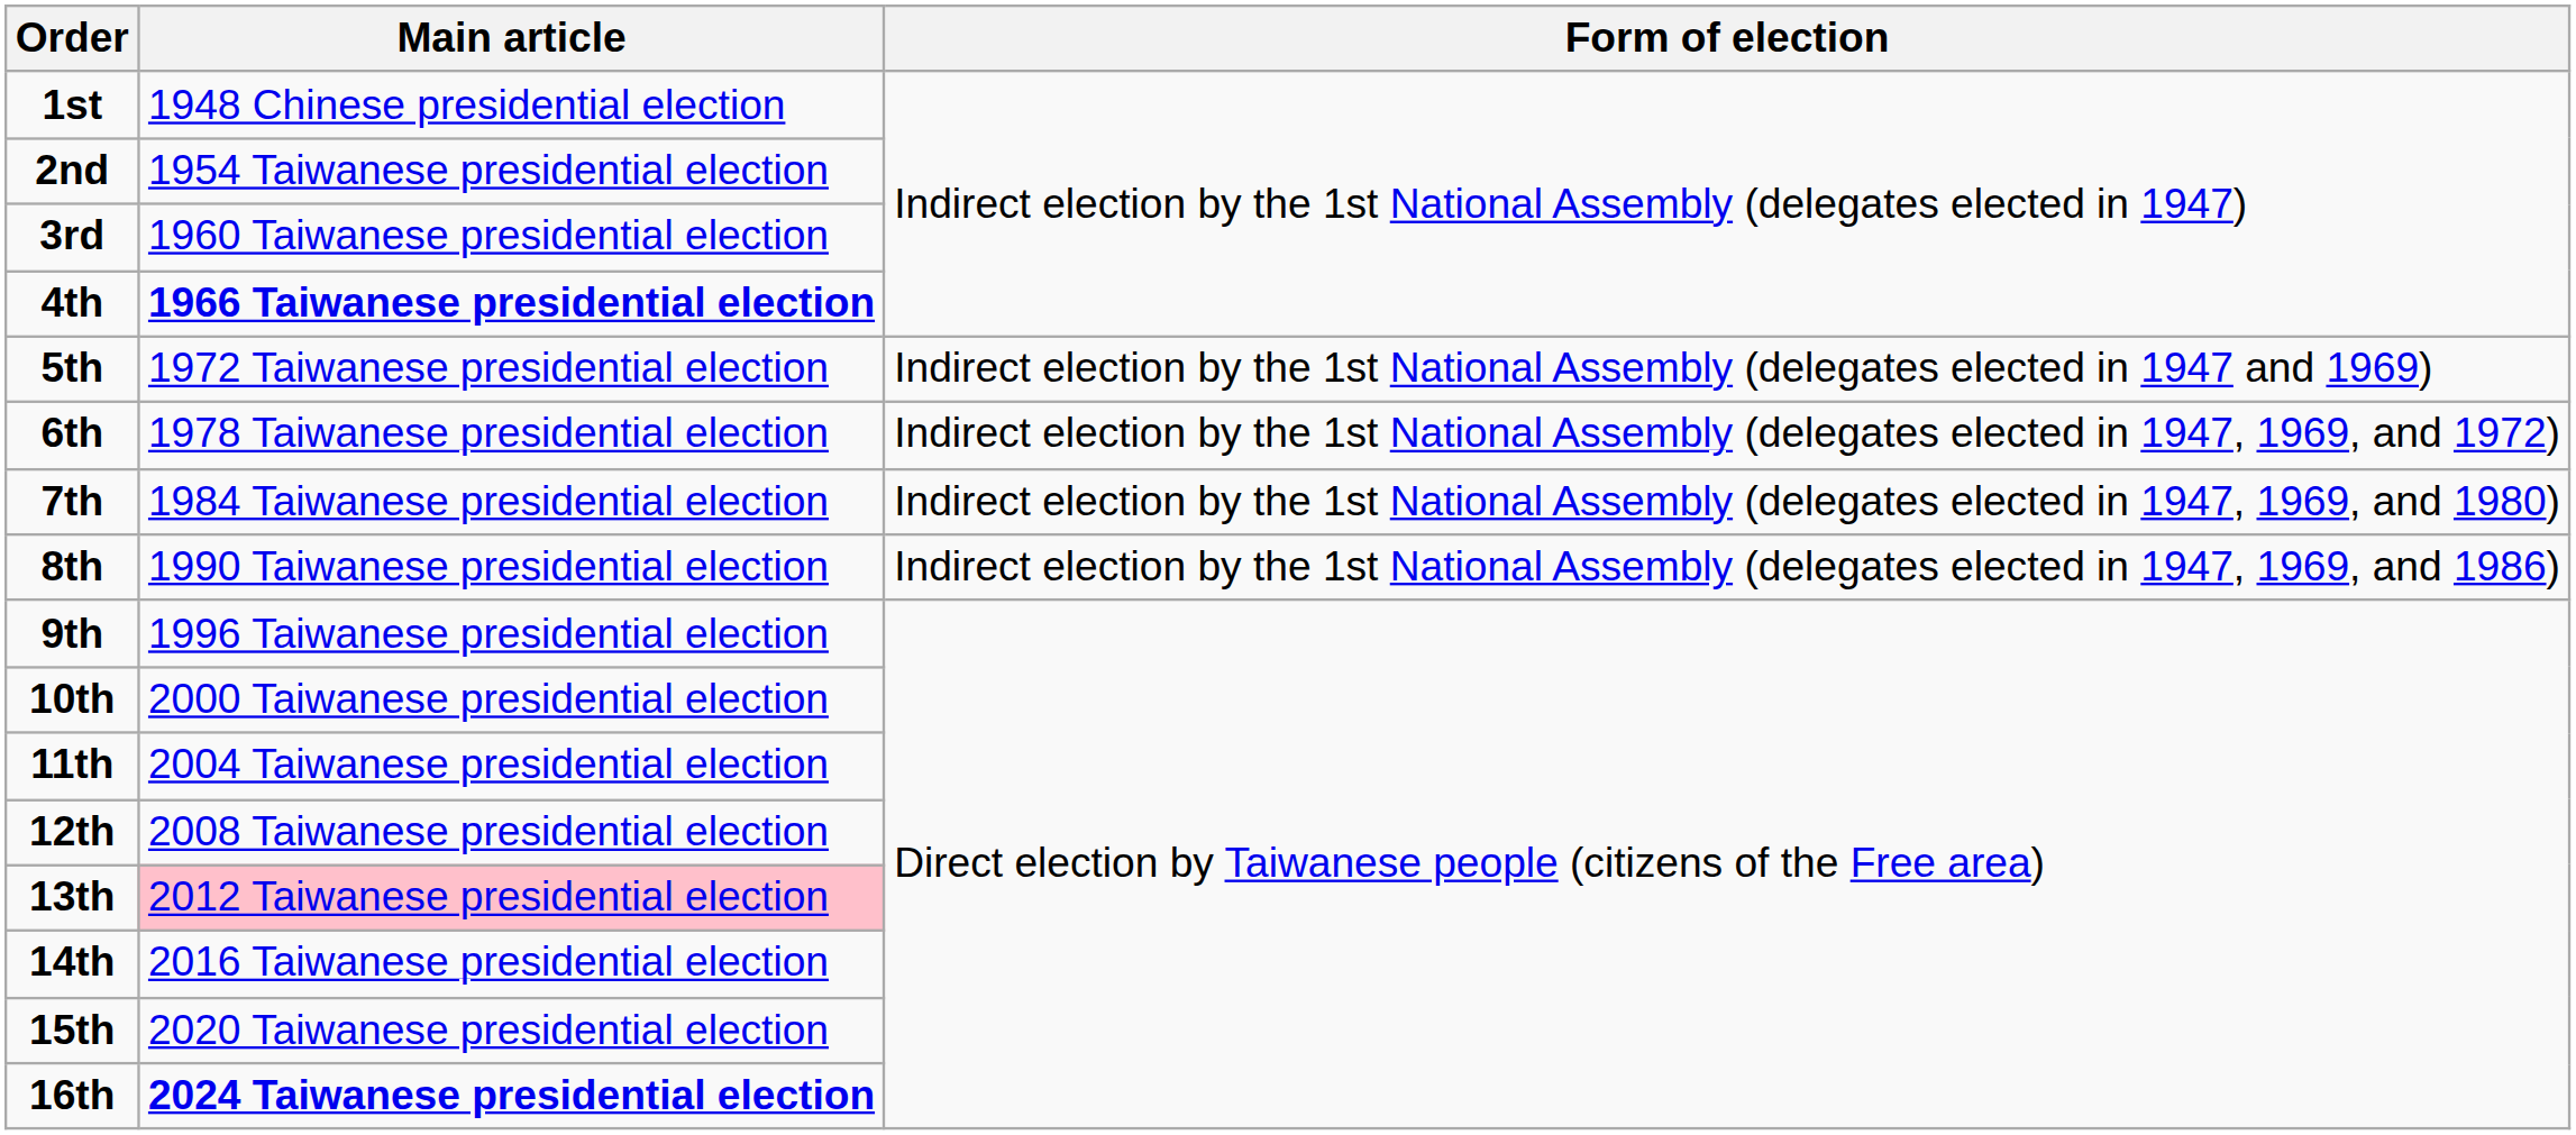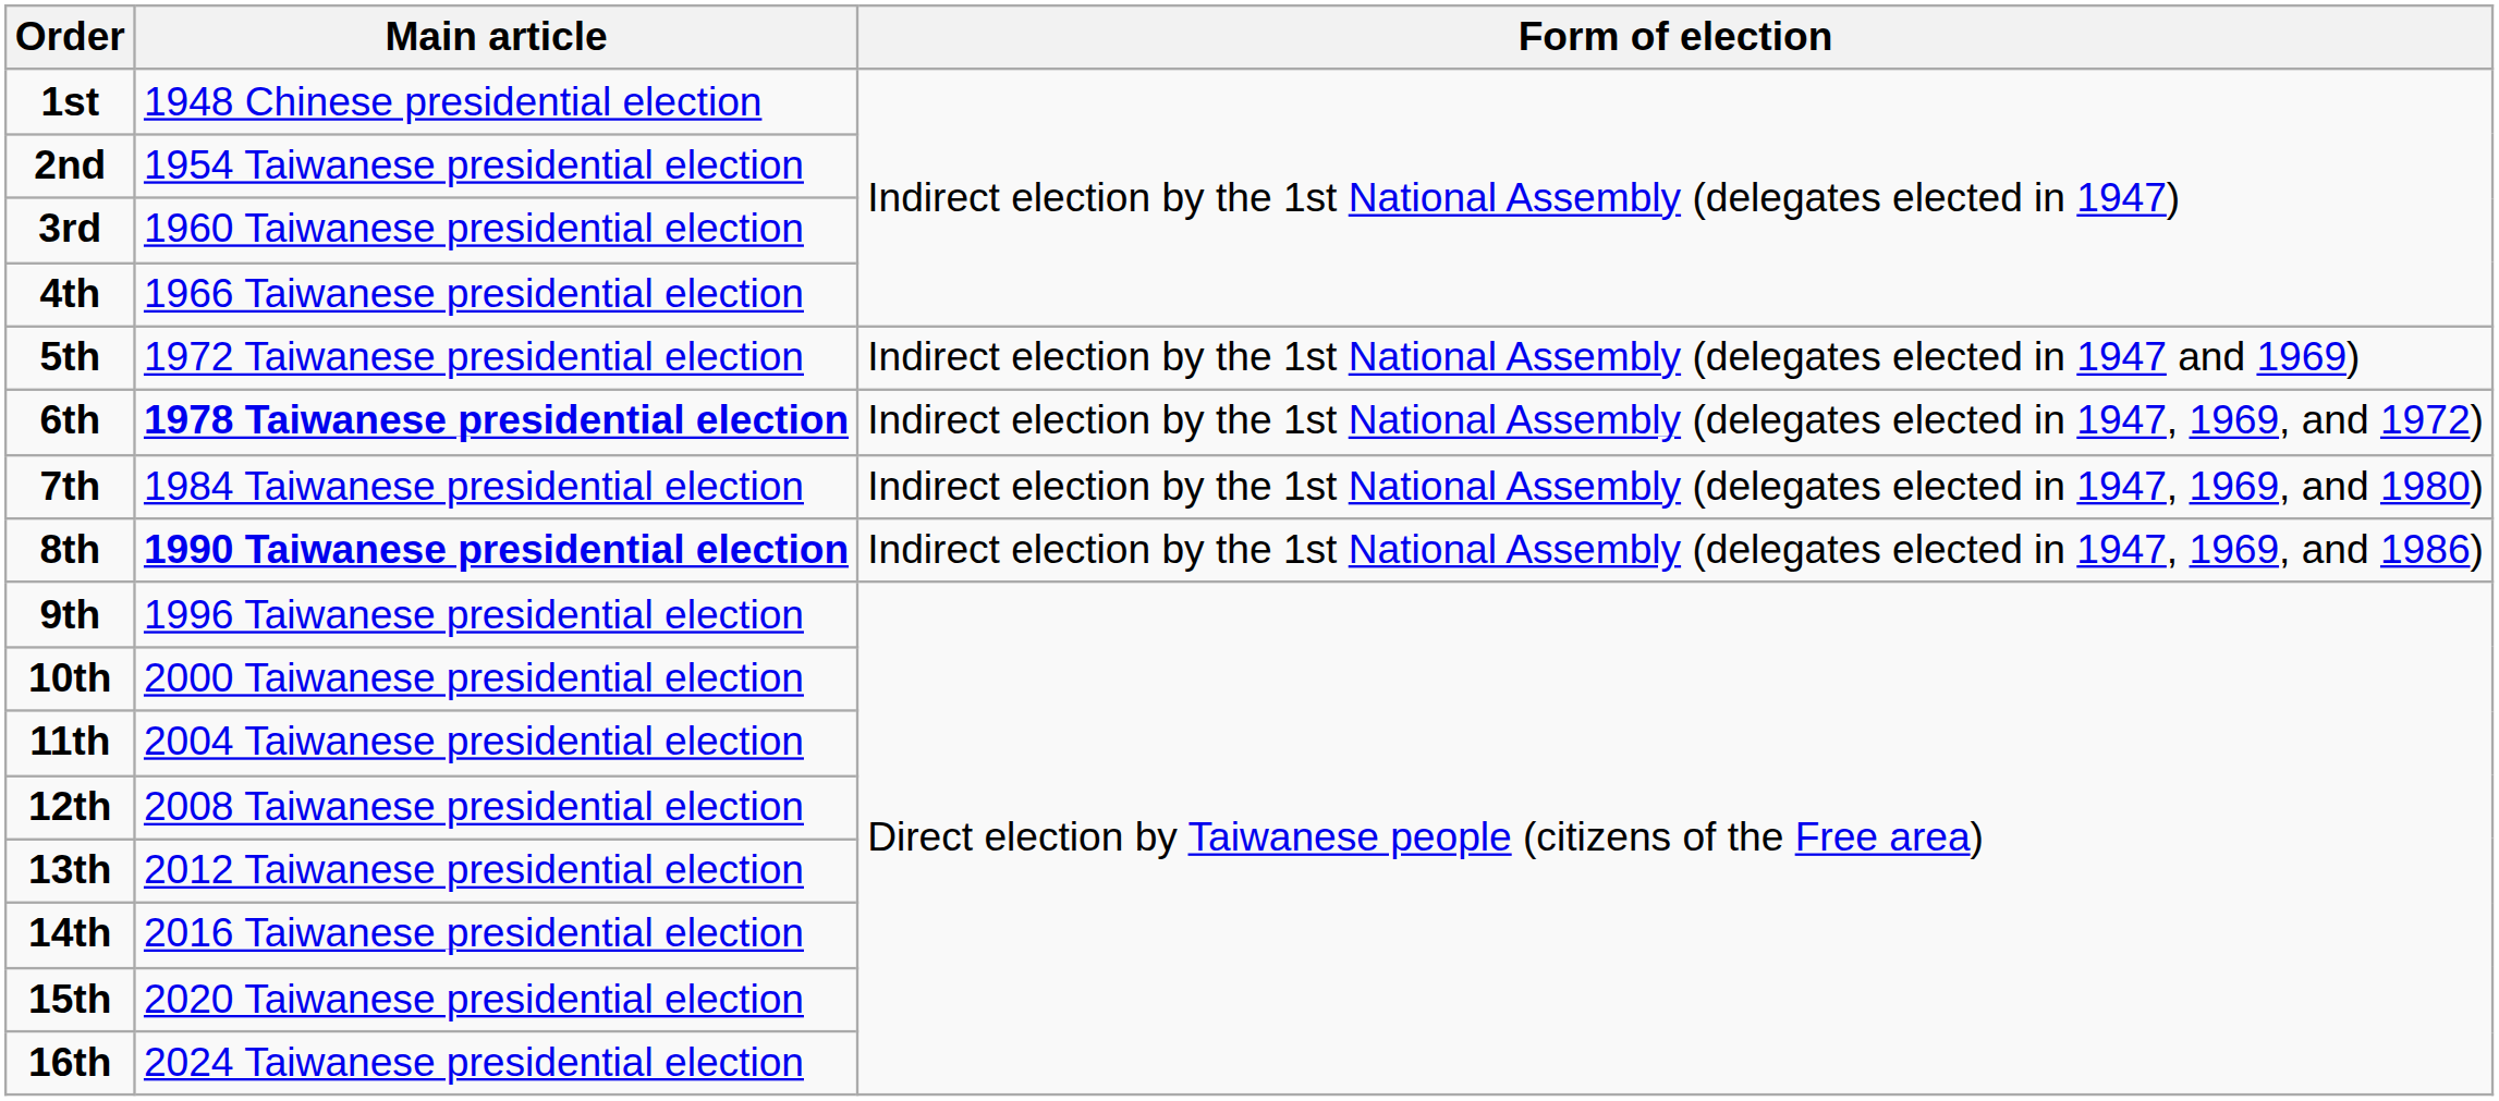4th | Main article: bold -> normal
6th | Main article: normal -> bold
8th | Main article: normal -> bold
13th | Main article: pink background -> no background
16th | Main article: bold -> normal
